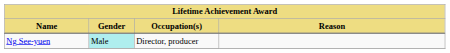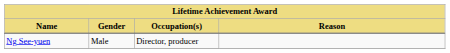Ng See-yuen | Gender: paleturquoise background -> no background
